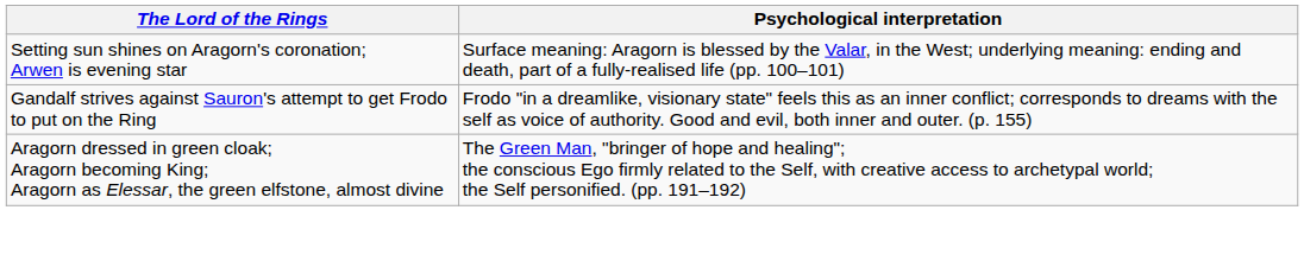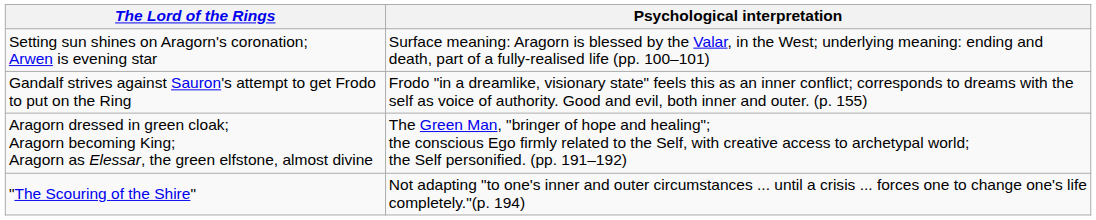+ row: "The Scouring of the Shire" | Not adapting "to one's inner and outer circumstances ... until a crisis ... forces one to change one's life completely."(p. 194)
